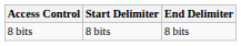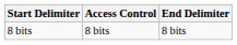columns swapped: Start Delimiter <-> Access Control
